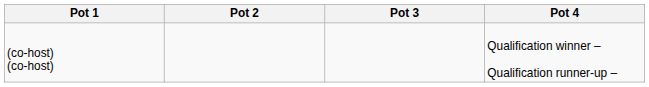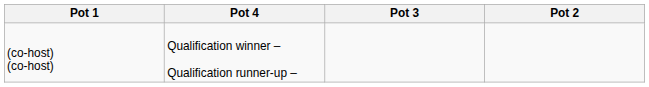columns swapped: Pot 2 <-> Pot 4
